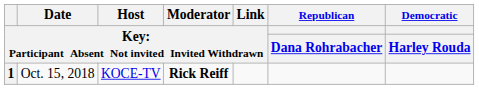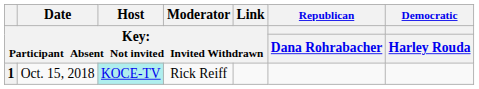1 | column 3: no background -> paleturquoise background
1 | column 4: bold -> normal
